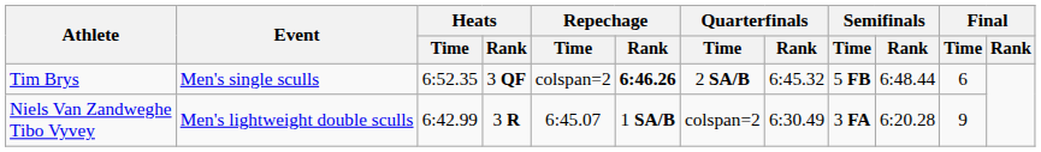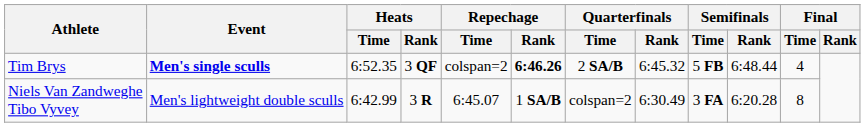Tim Brys | Event: normal -> bold
Tim Brys | Final / Time: 6 -> 4
Niels Van Zandweghe Tibo Vyvey | Final / Time: 9 -> 8
